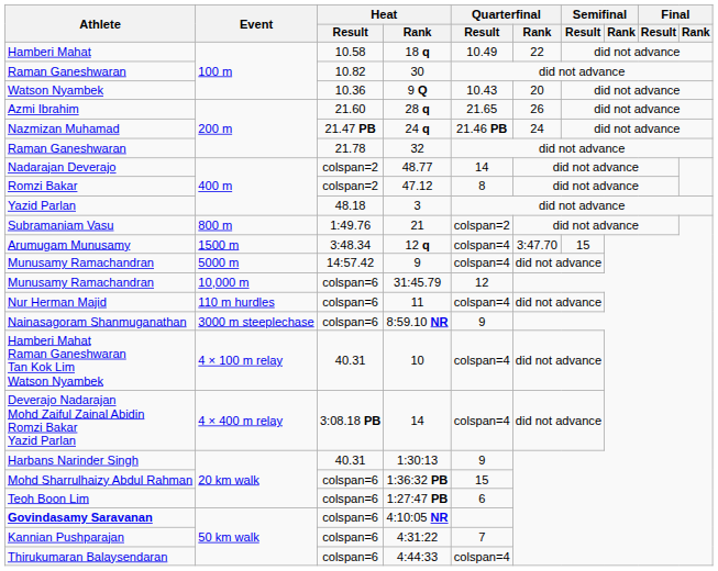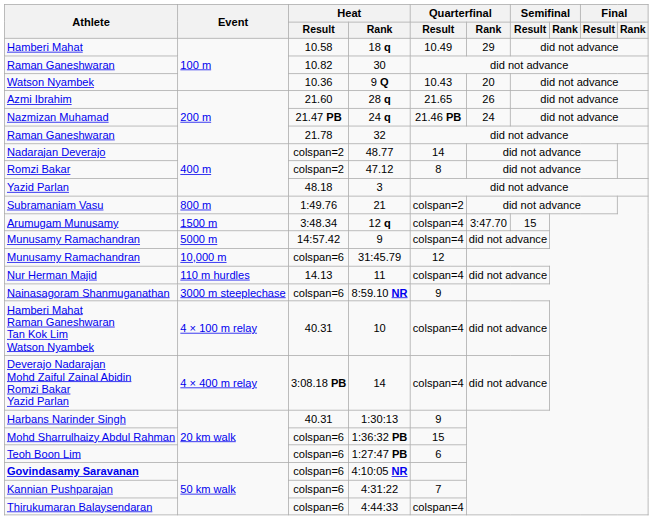Hamberi Mahat | Quarterfinal / Rank: 22 -> 29
Nur Herman Majid | Heat / Result: colspan=6 -> 14.13
